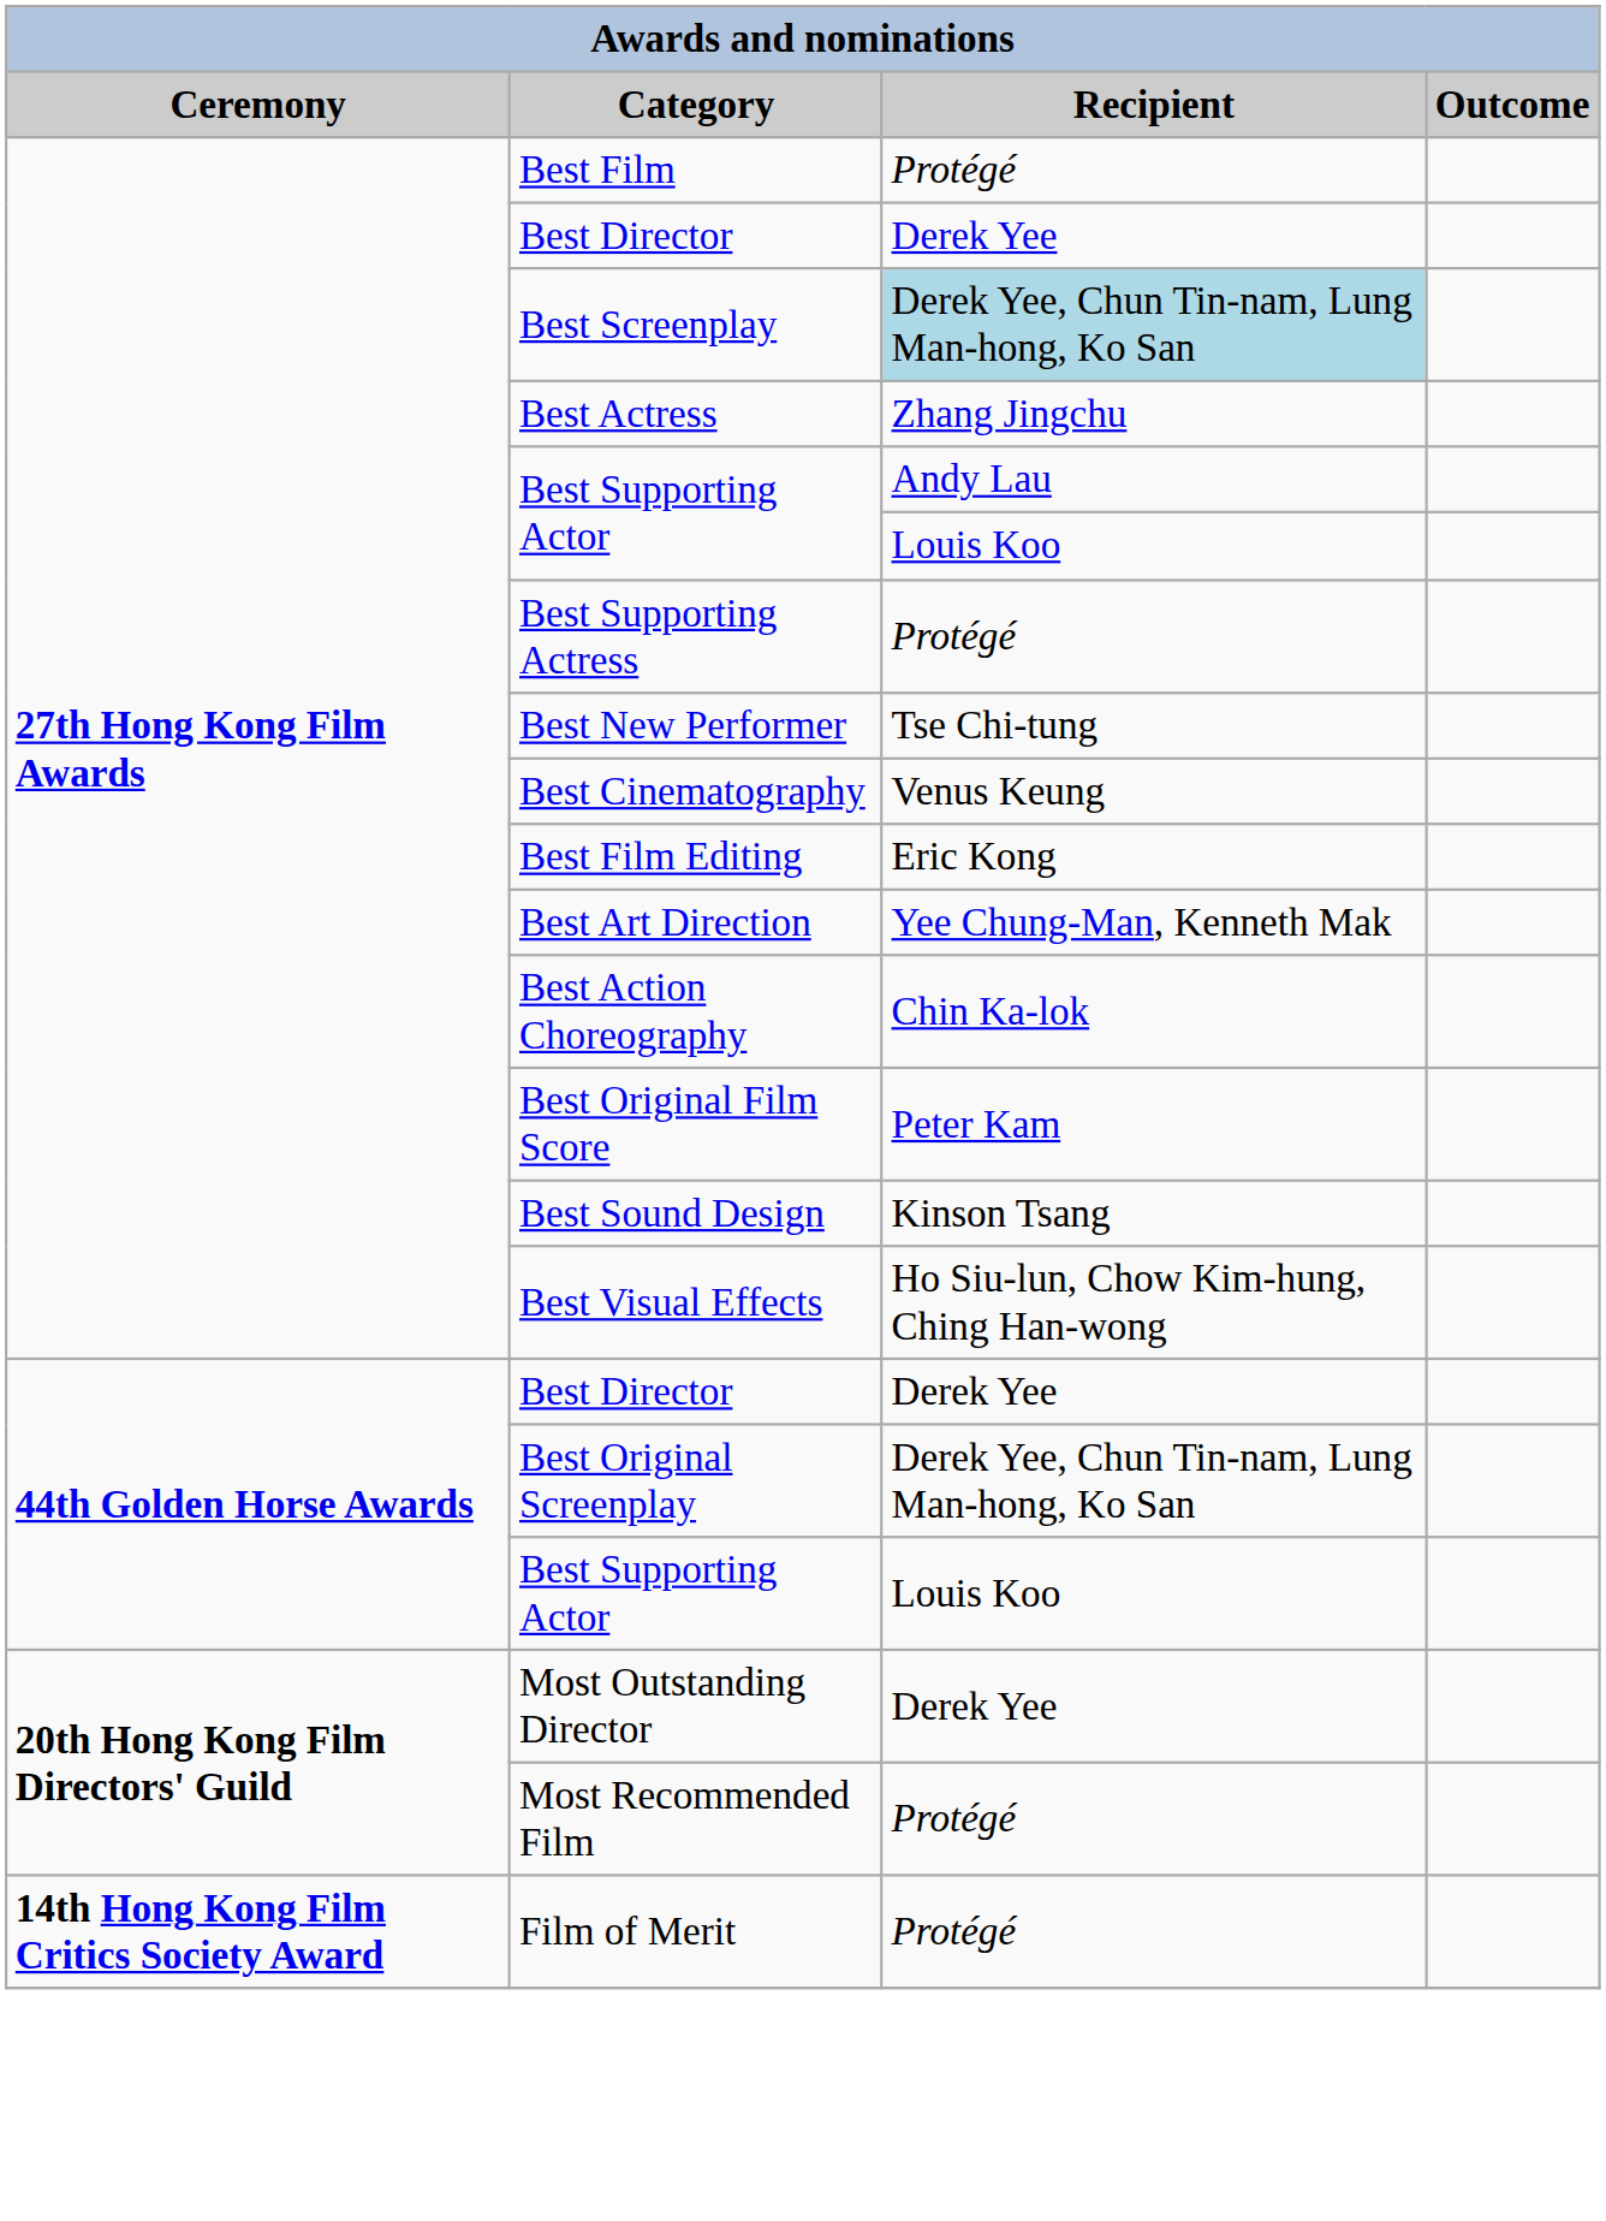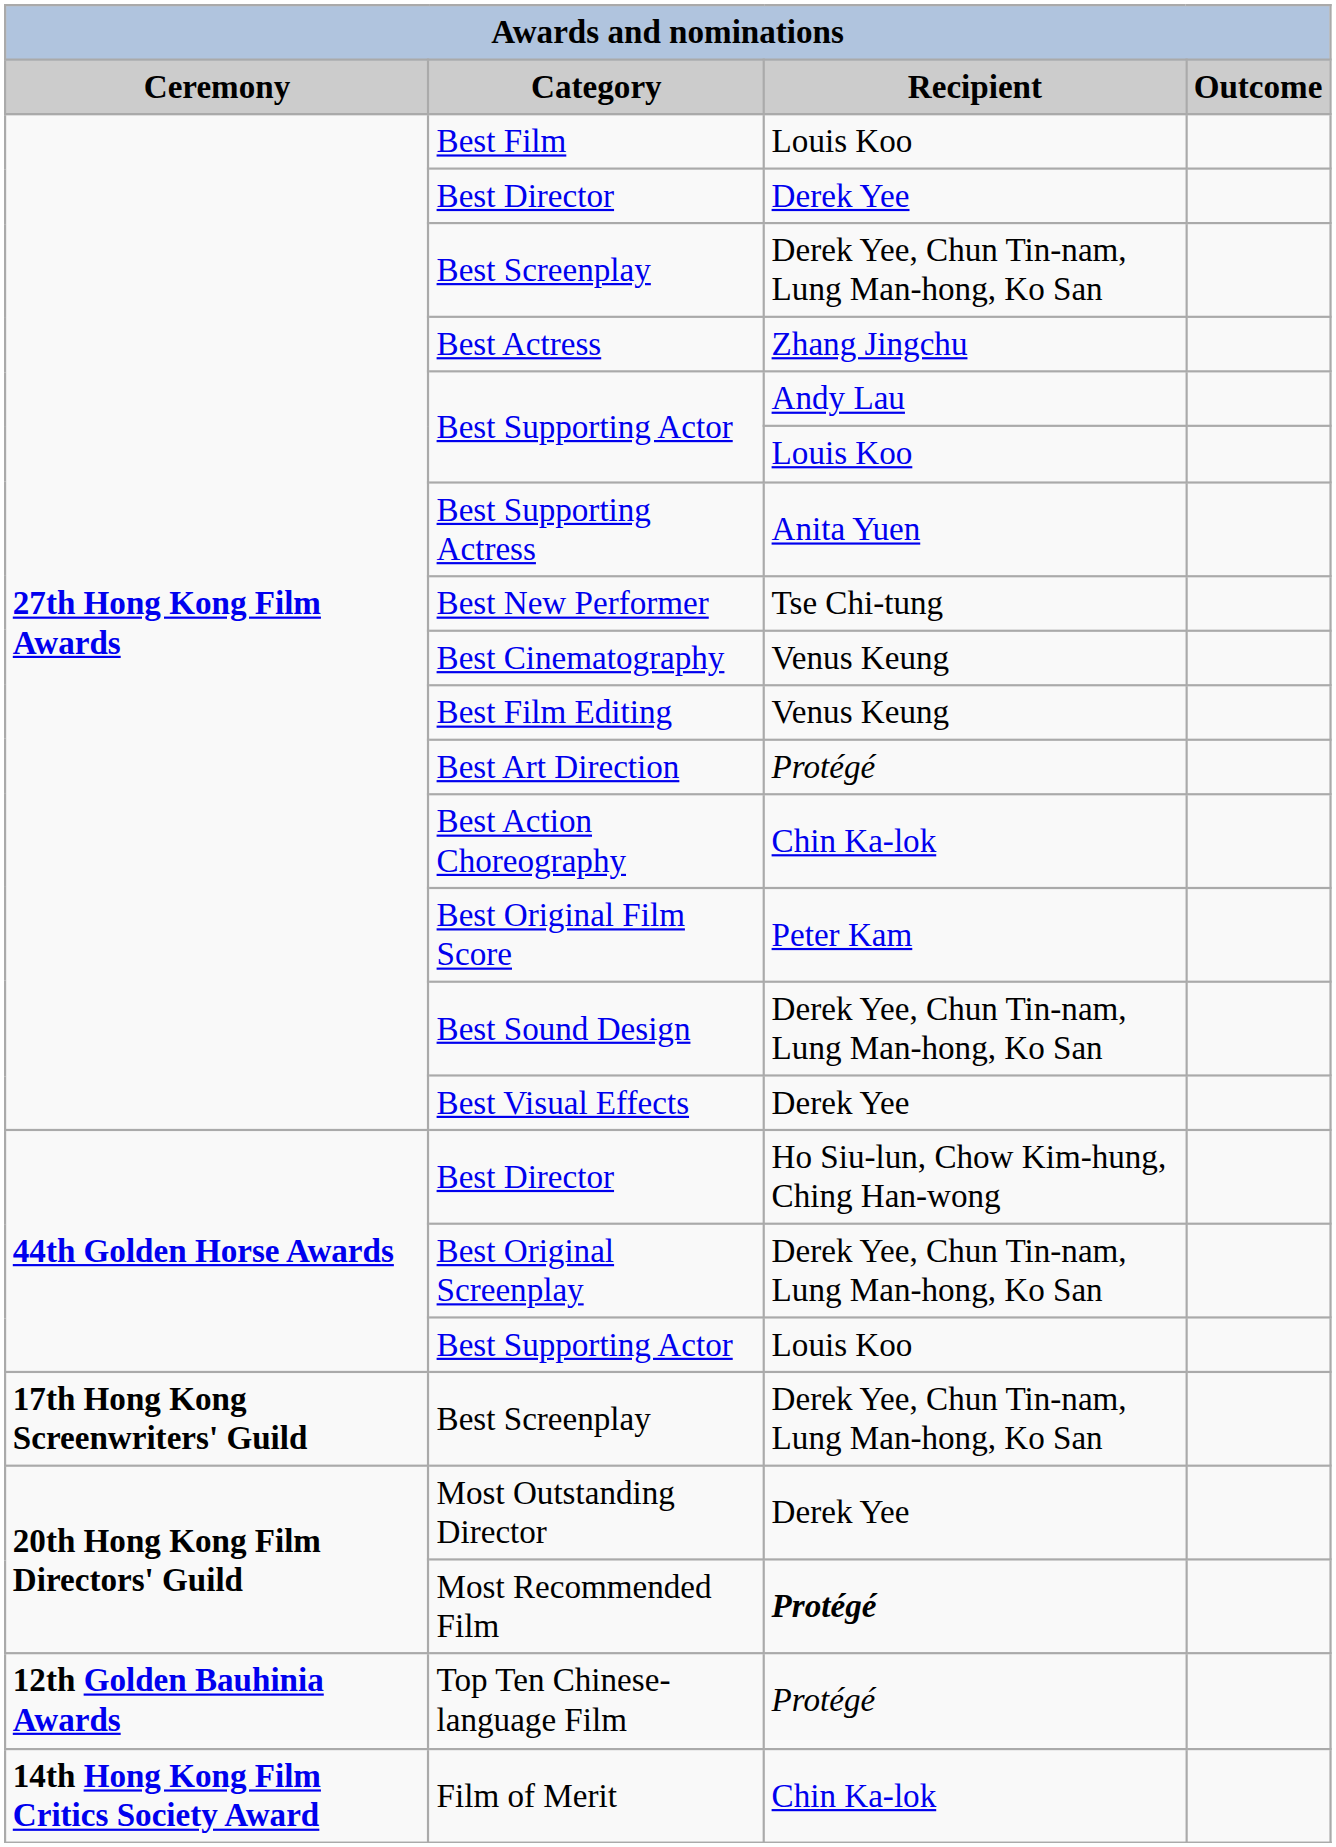Best Film | Recipient: Protégé -> Louis Koo
27th Hong Kong Film Awards / Best Screenplay | Recipient: lightblue background -> no background
Best Supporting Actress | Recipient: Protégé -> Anita Yuen
Best Film Editing | Recipient: Eric Kong -> Venus Keung
Best Art Direction | Recipient: Yee Chung-Man, Kenneth Mak -> Protégé
Best Sound Design | Recipient: Kinson Tsang -> Derek Yee, Chun Tin-nam, Lung Man-hong, Ko San
Best Visual Effects | Recipient: Ho Siu-lun, Chow Kim-hung, Ching Han-wong -> Derek Yee
44th Golden Horse Awards / Best Director | Recipient: Derek Yee -> Ho Siu-lun, Chow Kim-hung, Ching Han-wong
+ row: 17th Hong Kong Screenwriters' Guild | Best Screenplay | Derek Yee, Chun Tin-nam, Lung Man-hong, Ko San
Most Recommended Film | Recipient: normal -> bold
+ row: 12th Golden Bauhinia Awards | Top Ten Chinese-language Film | Protégé
Film of Merit | Recipient: Protégé -> Chin Ka-lok
